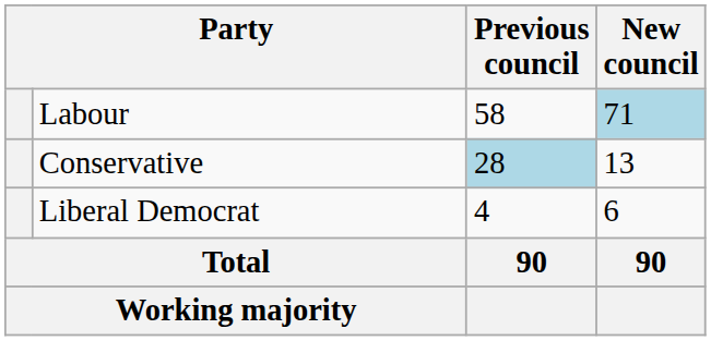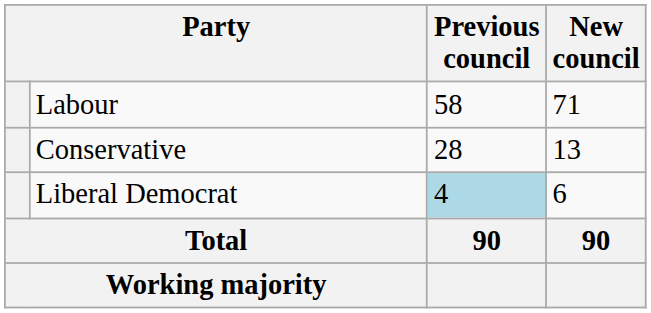Labour | New council: lightblue background -> no background
Conservative | Previous council: lightblue background -> no background
Liberal Democrat | Previous council: no background -> lightblue background
